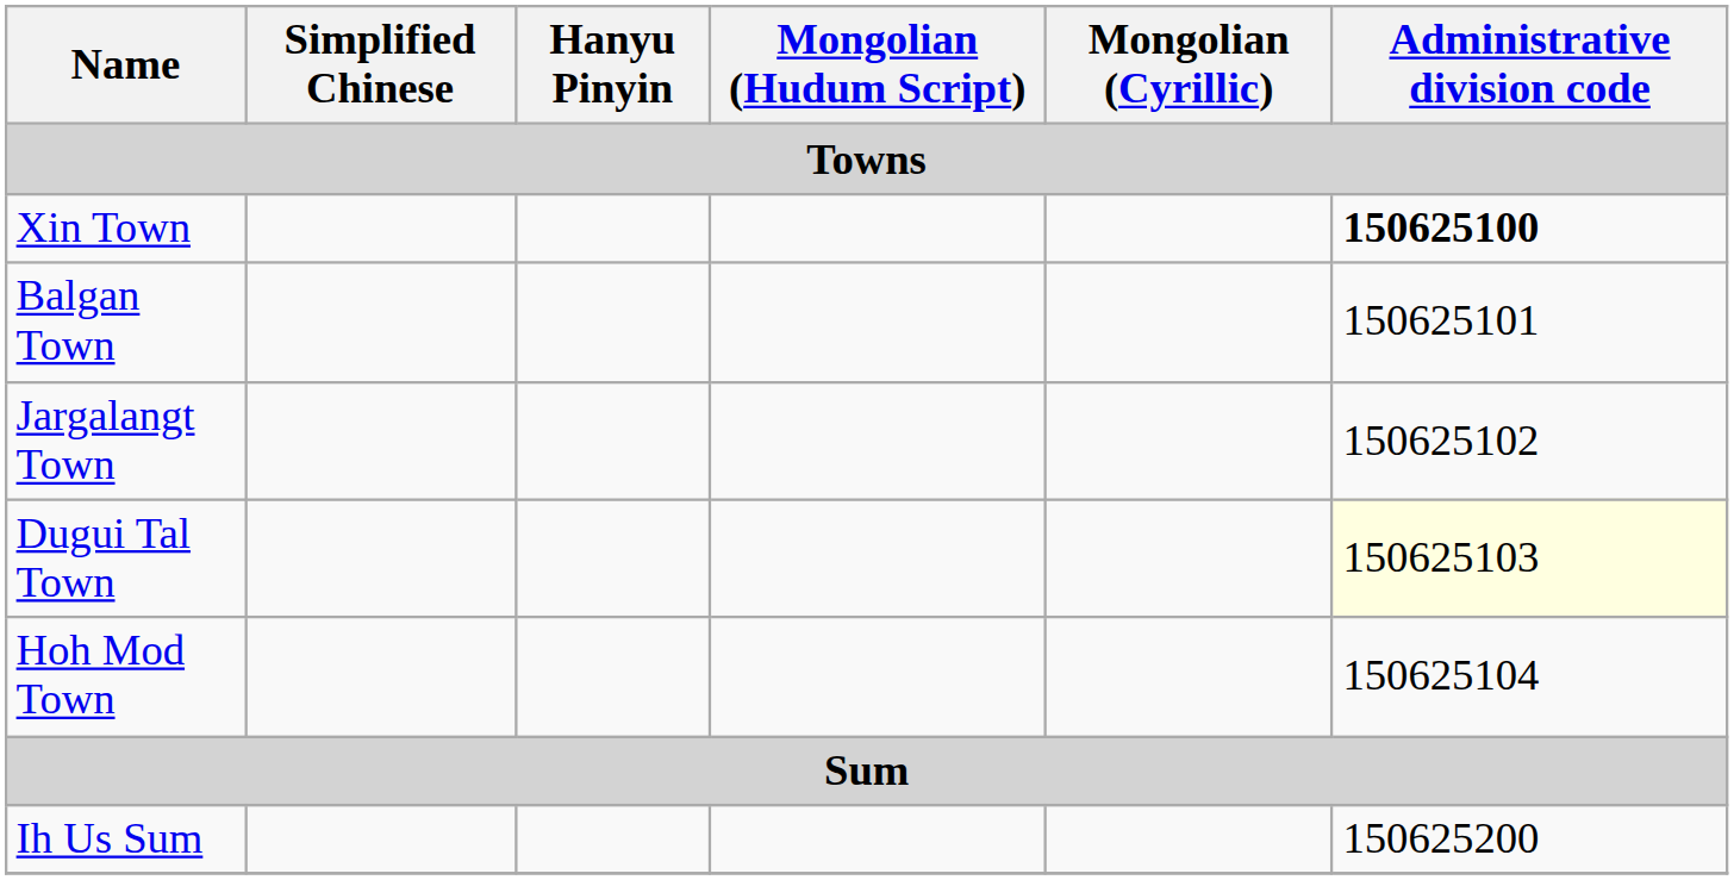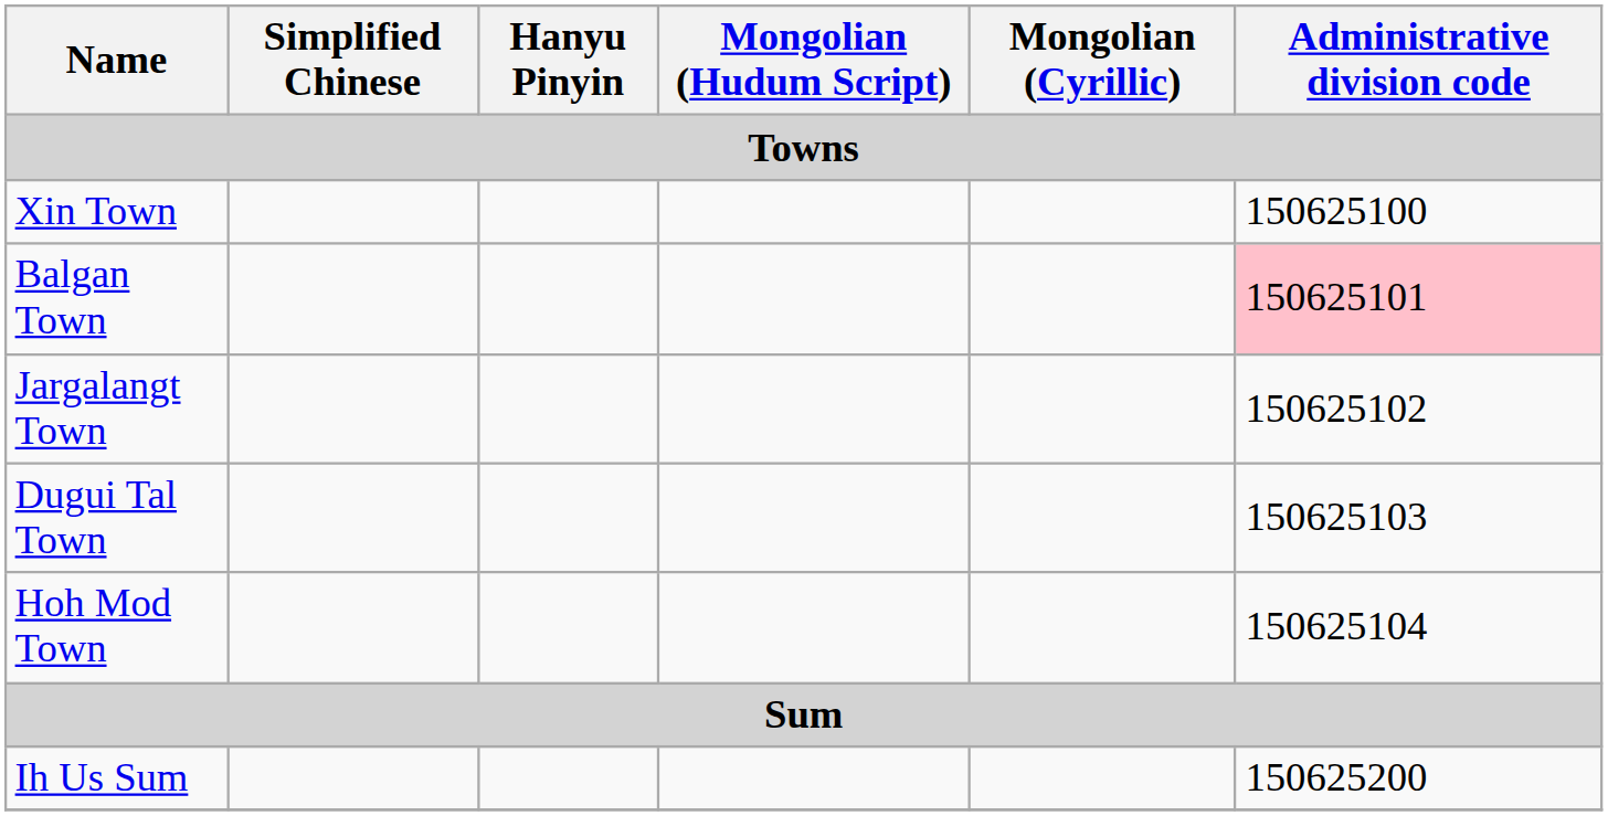Xin Town | Administrative division code: bold -> normal
Balgan Town | Administrative division code: no background -> pink background
Dugui Tal Town | Administrative division code: lightyellow background -> no background
